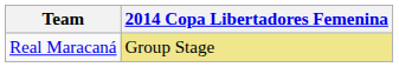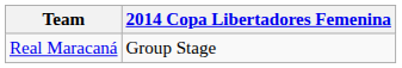Real Maracaná | 2014 Copa Libertadores Femenina: khaki background -> no background
